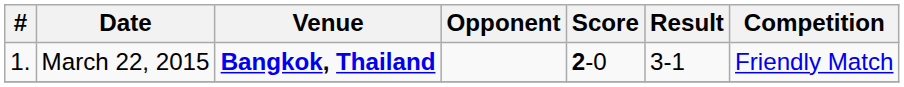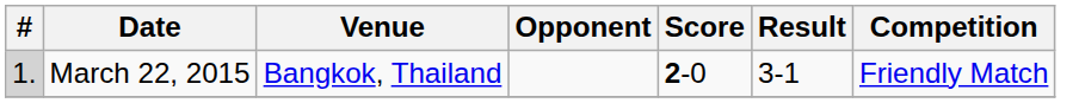March 22, 2015 | #: no background -> lightgrey background
March 22, 2015 | Venue: bold -> normal
